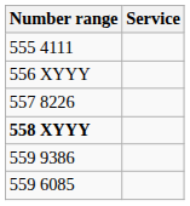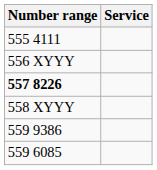557 8226 | Number range: normal -> bold
558 XYYY | Number range: bold -> normal
